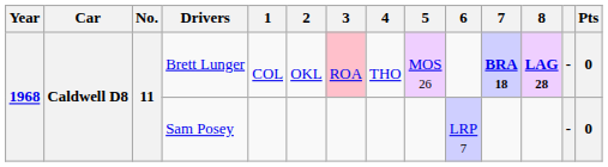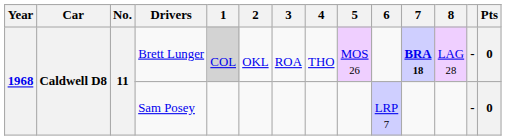Brett Lunger | 1: no background -> lightgrey background
Brett Lunger | 3: pink background -> no background
Brett Lunger | 8: bold -> normal
